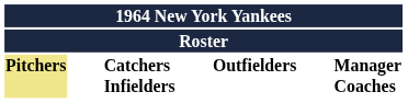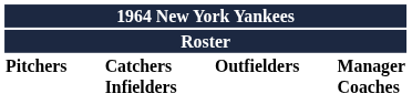Pitchers | column 1: khaki background -> no background
